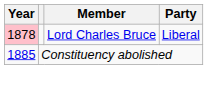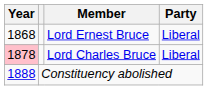+ row: 1868 | Lord Ernest Bruce | Liberal
Constituency abolished | Year: 1885 -> 1888
